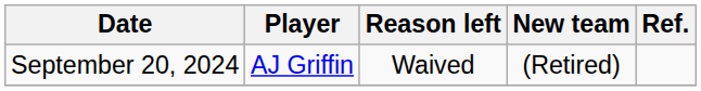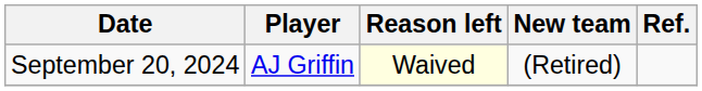September 20, 2024 | Reason left: no background -> lightyellow background
